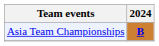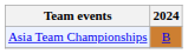Asia Team Championships | 2024: bold -> normal
